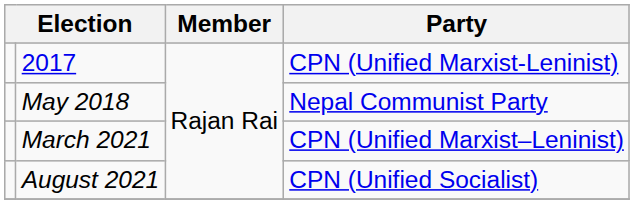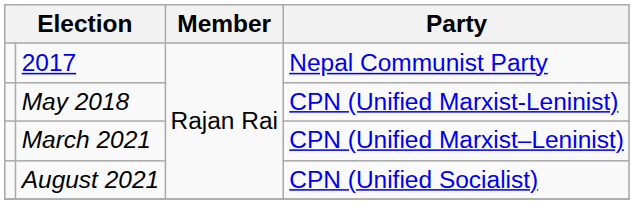2017 | Party: CPN (Unified Marxist-Leninist) -> Nepal Communist Party
May 2018 | Party: Nepal Communist Party -> CPN (Unified Marxist-Leninist)
